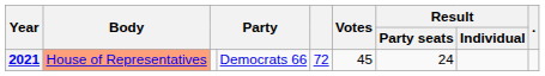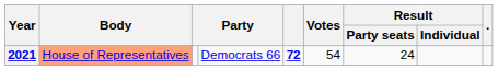2021 | column 5: normal -> bold
2021 | Votes: 45 -> 54
